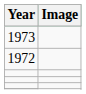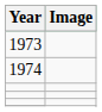row 3 | Year: 1972 -> 1974
